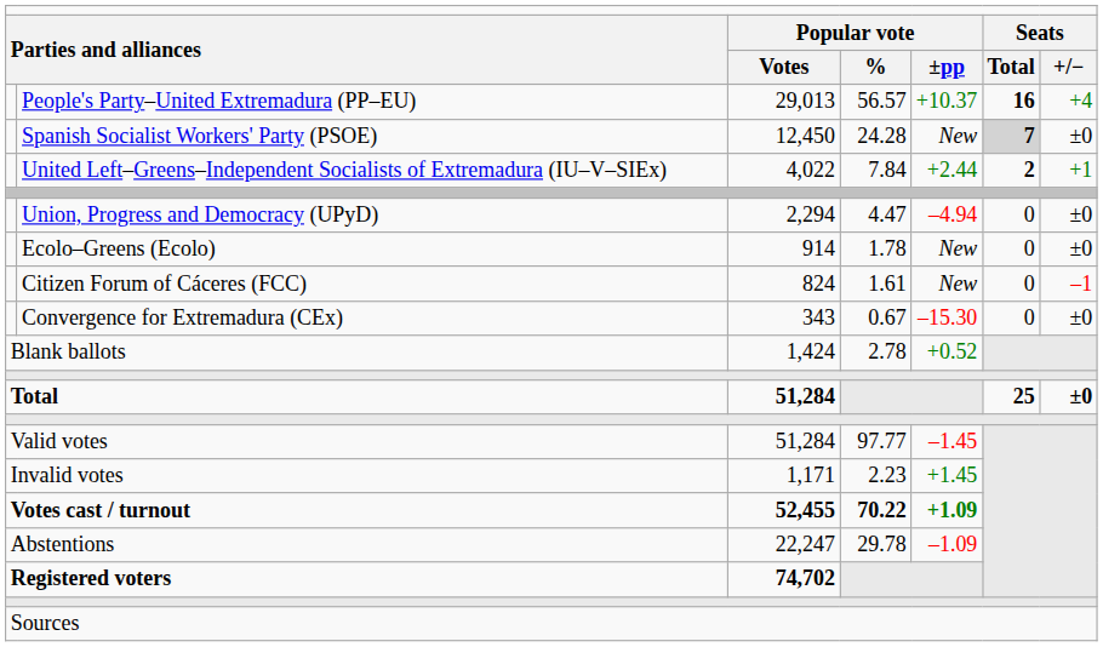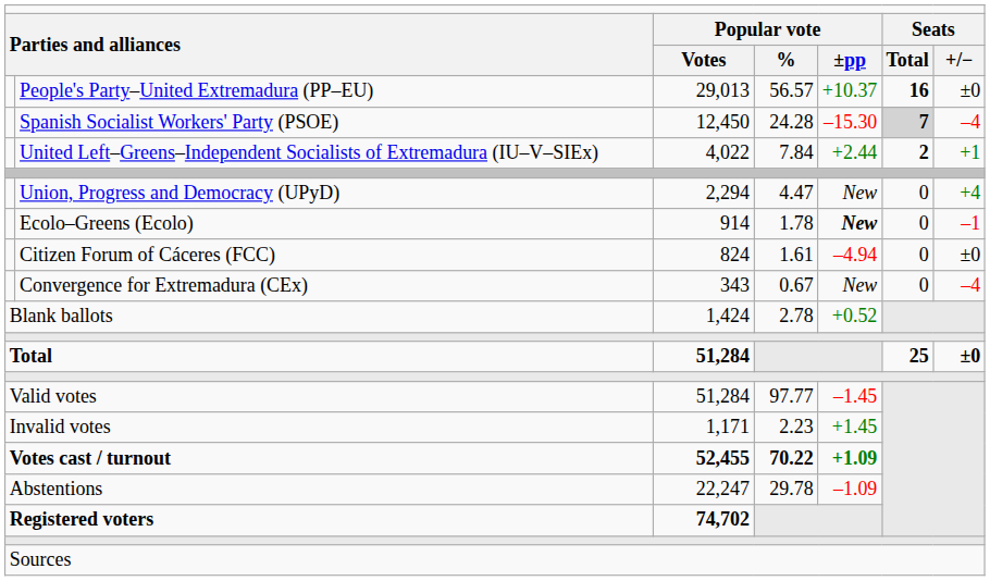People's Party–United Extremadura (PP–EU) | column 7: +4 -> ±0
Spanish Socialist Workers' Party (PSOE) | column 5: New -> –15.30
Spanish Socialist Workers' Party (PSOE) | column 7: ±0 -> –4
Union, Progress and Democracy (UPyD) | column 5: –4.94 -> New
Union, Progress and Democracy (UPyD) | column 7: ±0 -> +4
Ecolo–Greens (Ecolo) | column 5: normal -> bold
Ecolo–Greens (Ecolo) | column 7: ±0 -> –1
Citizen Forum of Cáceres (FCC) | column 5: New -> –4.94
Citizen Forum of Cáceres (FCC) | column 7: –1 -> ±0
Convergence for Extremadura (CEx) | column 5: –15.30 -> New
Convergence for Extremadura (CEx) | column 7: ±0 -> –4
